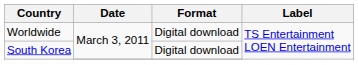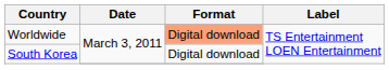Worldwide | Format: no background -> lightsalmon background
